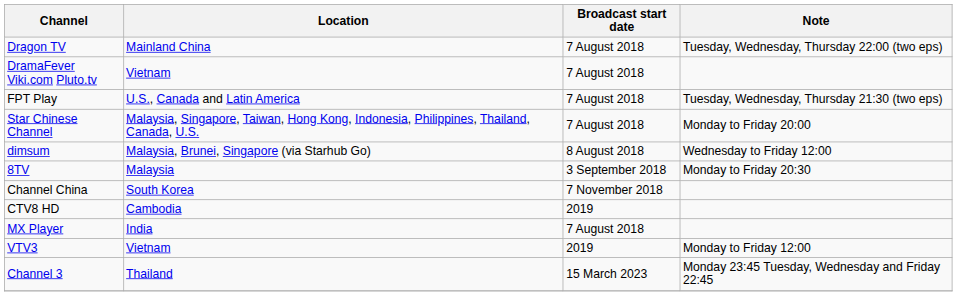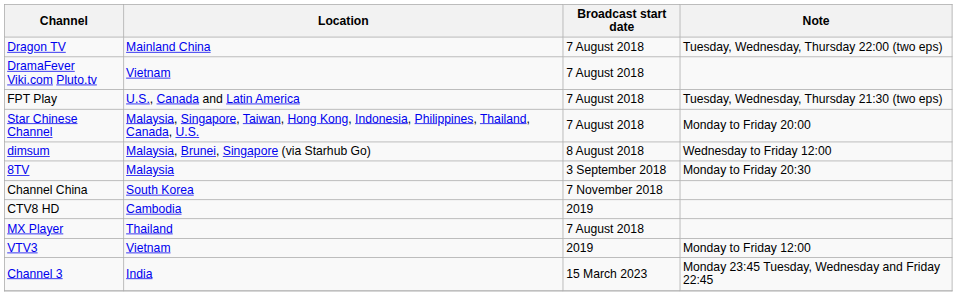MX Player | Location: India -> Thailand
Channel 3 | Location: Thailand -> India
